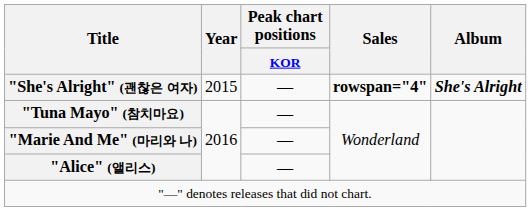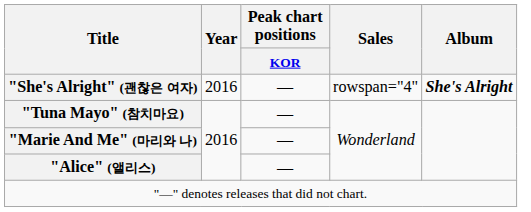"She's Alright" (괜찮은 여자) | Year: 2015 -> 2016
"She's Alright" (괜찮은 여자) | Sales: bold -> normal
